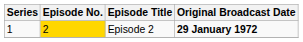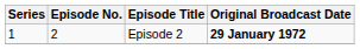Episode 2 | Episode No.: gold background -> no background
